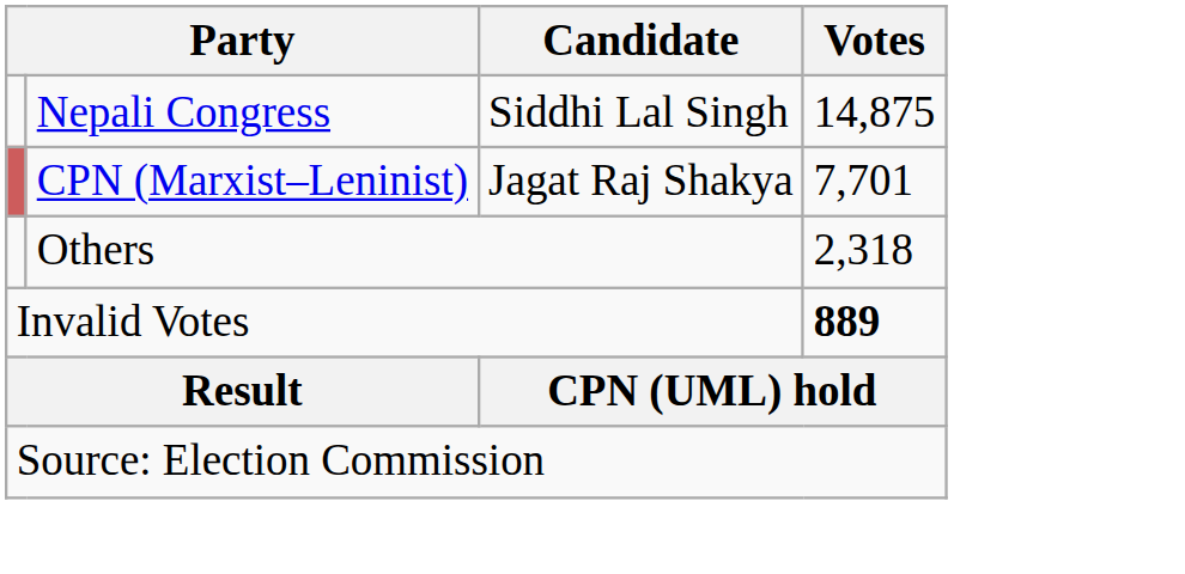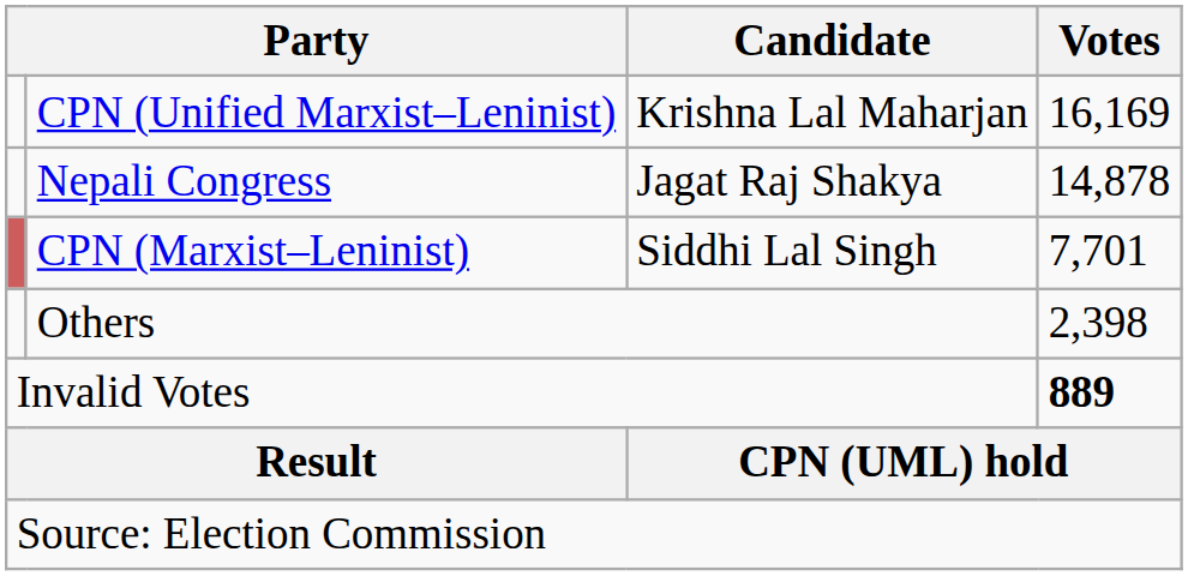+ row: CPN (Unified Marxist–Leninist) | Krishna Lal Maharjan | 16,169
Nepali Congress | Candidate: Siddhi Lal Singh -> Jagat Raj Shakya
Nepali Congress | Votes: 14,875 -> 14,878
CPN (Marxist–Leninist) | Candidate: Jagat Raj Shakya -> Siddhi Lal Singh
Others | Votes: 2,318 -> 2,398
